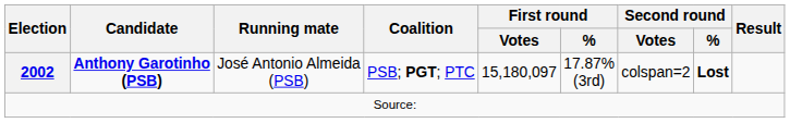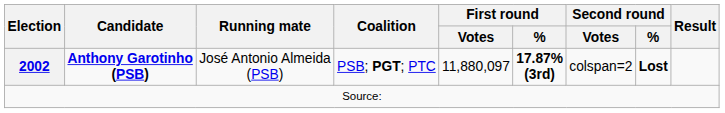2002 | First round / Votes: 15,180,097 -> 11,880,097
2002 | First round / %: normal -> bold
